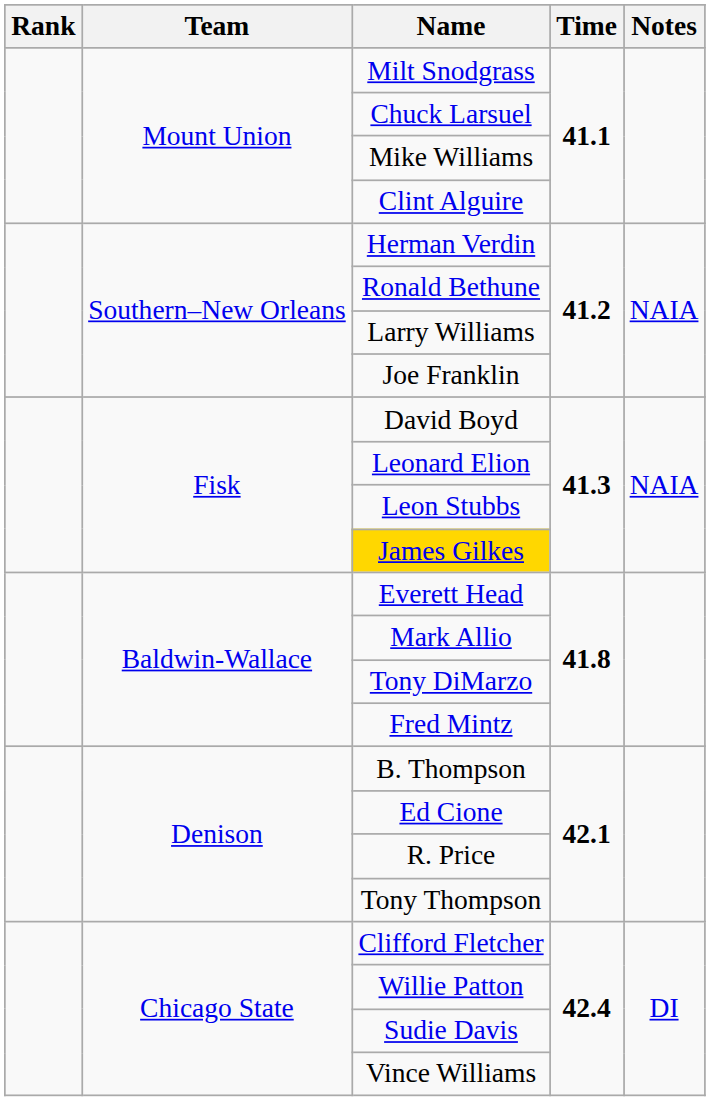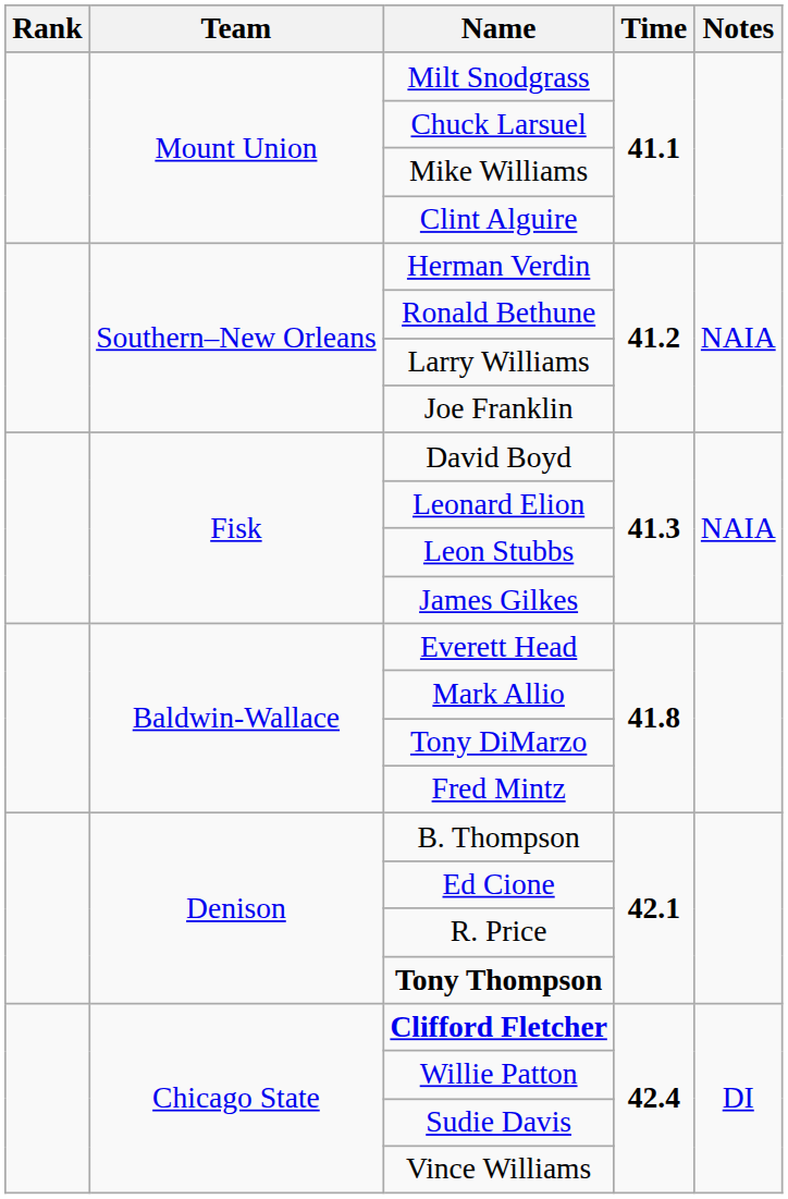James Gilkes | Name: gold background -> no background
Tony Thompson | Name: normal -> bold
Clifford Fletcher | Name: normal -> bold
